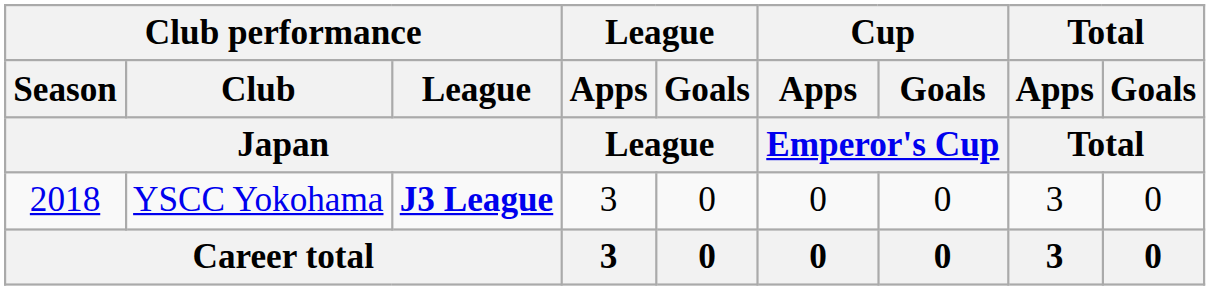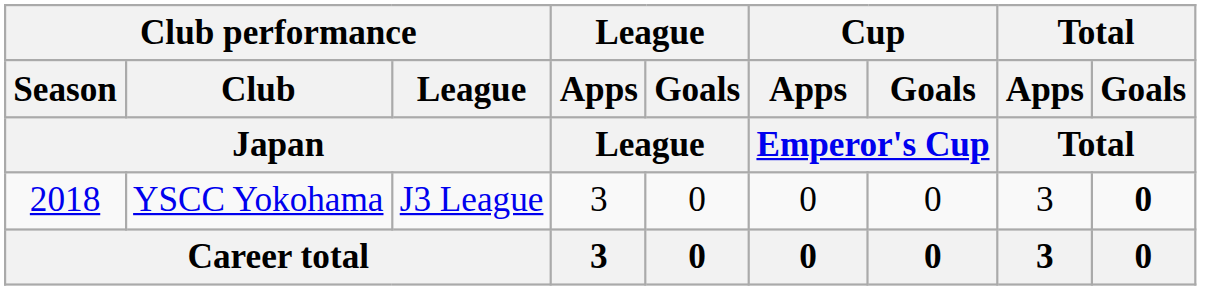YSCC Yokohama | Club performance / League / Japan: bold -> normal
YSCC Yokohama | Total / Goals / Total: normal -> bold
